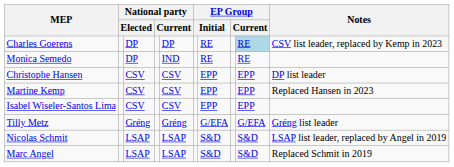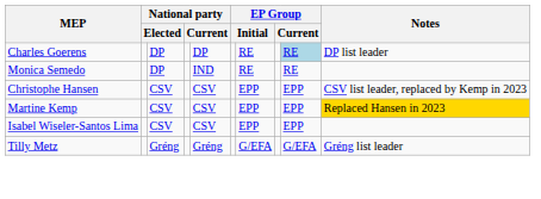Charles Goerens | Notes: CSV list leader, replaced by Kemp in 2023 -> DP list leader
Christophe Hansen | Notes: DP list leader -> CSV list leader, replaced by Kemp in 2023
Martine Kemp | Notes: no background -> gold background
- row: Nicolas Schmit | LSAP | LSAP | S&D | S&D | LSAP list leader, replaced by Angel in 2019
- row: Marc Angel | LSAP | LSAP | S&D | S&D | Replaced Schmit in 2019
